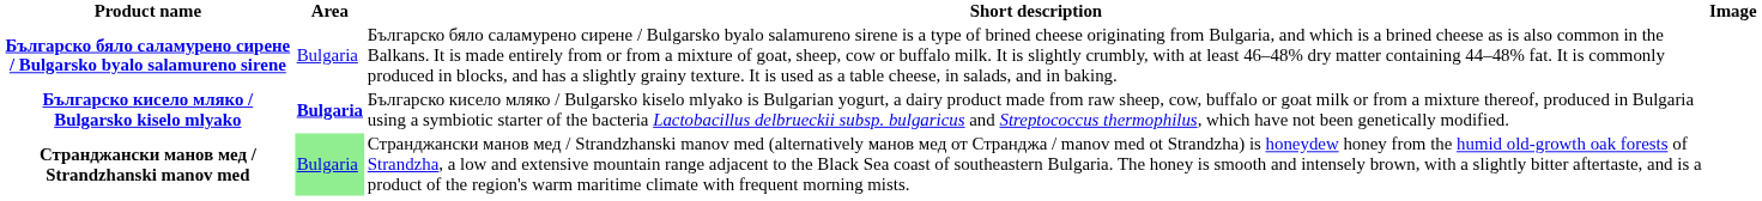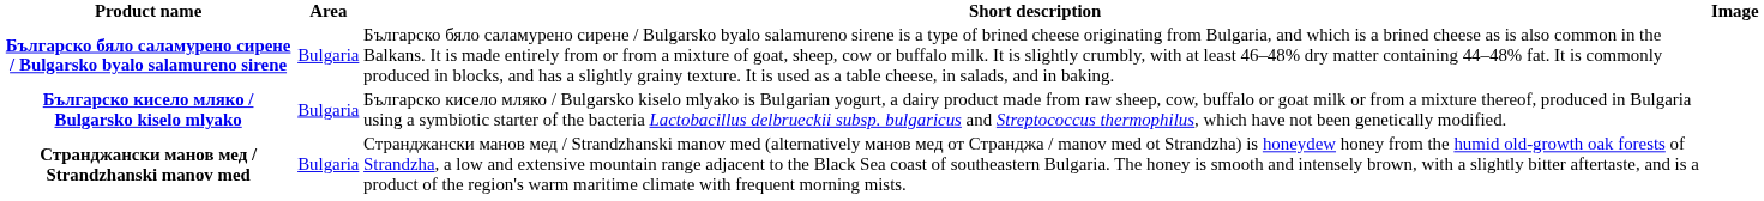Българско кисело мляко / Bulgarsko kiselo mlyako | Area: bold -> normal
Странджански манов мед / Strandzhanski manov med | Area: lightgreen background -> no background
